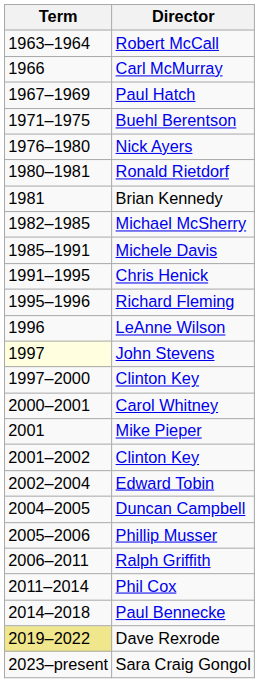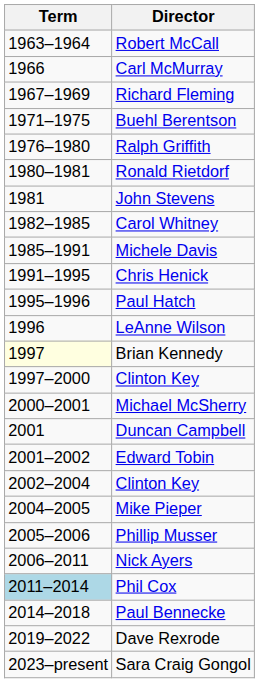row 4 | Director: Paul Hatch -> Richard Fleming
row 6 | Director: Nick Ayers -> Ralph Griffith
row 8 | Director: Brian Kennedy -> John Stevens
row 9 | Director: Michael McSherry -> Carol Whitney
row 12 | Director: Richard Fleming -> Paul Hatch
row 14 | Director: John Stevens -> Brian Kennedy
row 16 | Director: Carol Whitney -> Michael McSherry
row 17 | Director: Mike Pieper -> Duncan Campbell
row 18 | Director: Clinton Key -> Edward Tobin
row 19 | Director: Edward Tobin -> Clinton Key
row 20 | Director: Duncan Campbell -> Mike Pieper
row 22 | Director: Ralph Griffith -> Nick Ayers
row 23 | Term: no background -> lightblue background
row 25 | Term: khaki background -> no background
